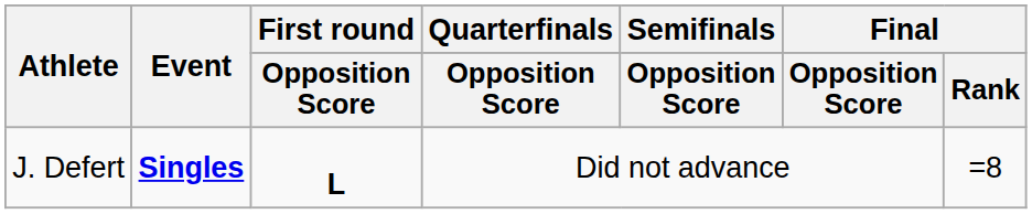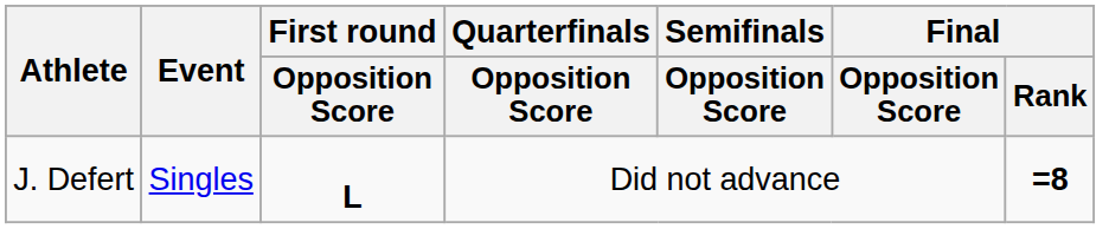J. Defert | Event: bold -> normal
J. Defert | Final / Rank: normal -> bold
